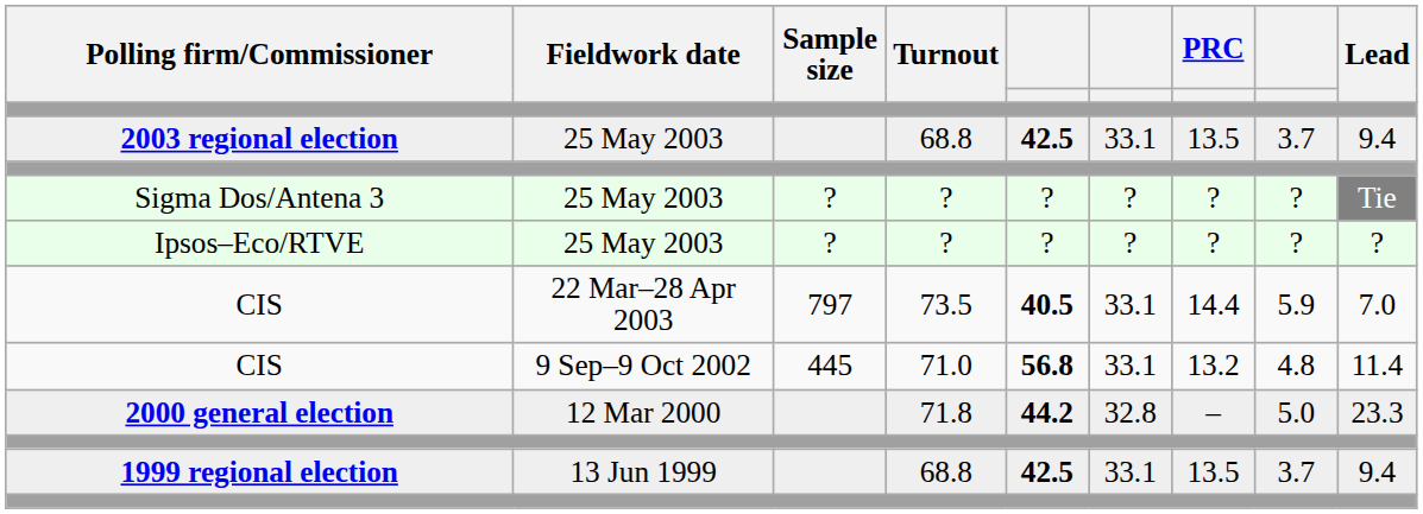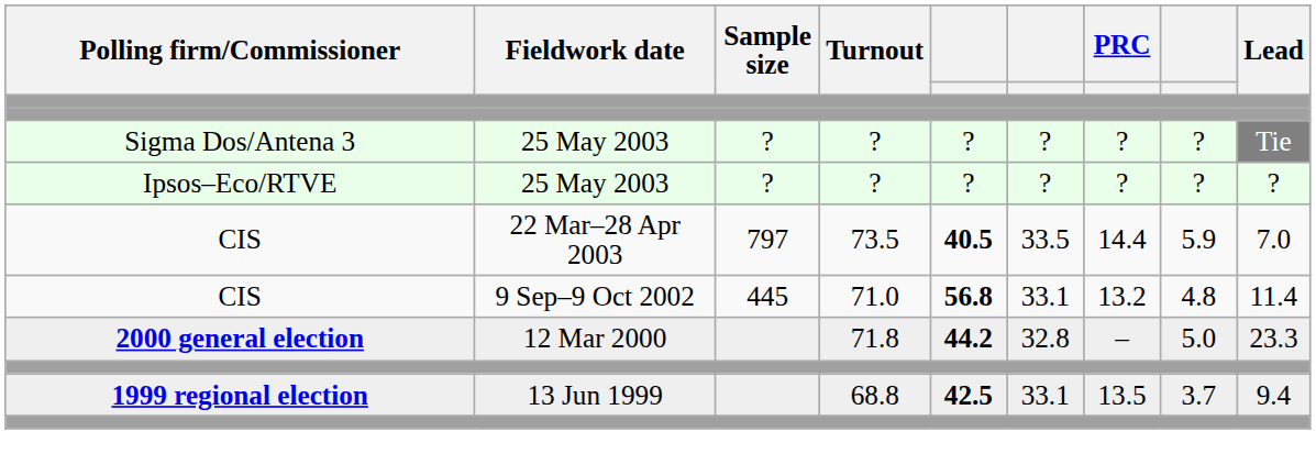- row: 2003 regional election | 25 May 2003 | 68.8 | 42.5 | 33.1 | 13.5 | 3.7 | 9.4
CIS / 22 Mar–28 Apr 2003 | column 6: 33.1 -> 33.5
